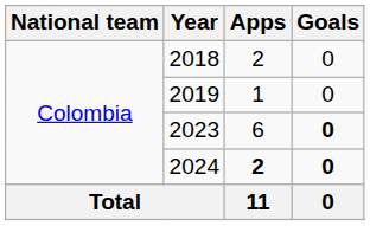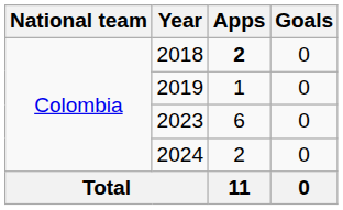2018 | Apps: normal -> bold
2023 | Goals: bold -> normal
2024 | Apps: bold -> normal
2024 | Goals: bold -> normal
